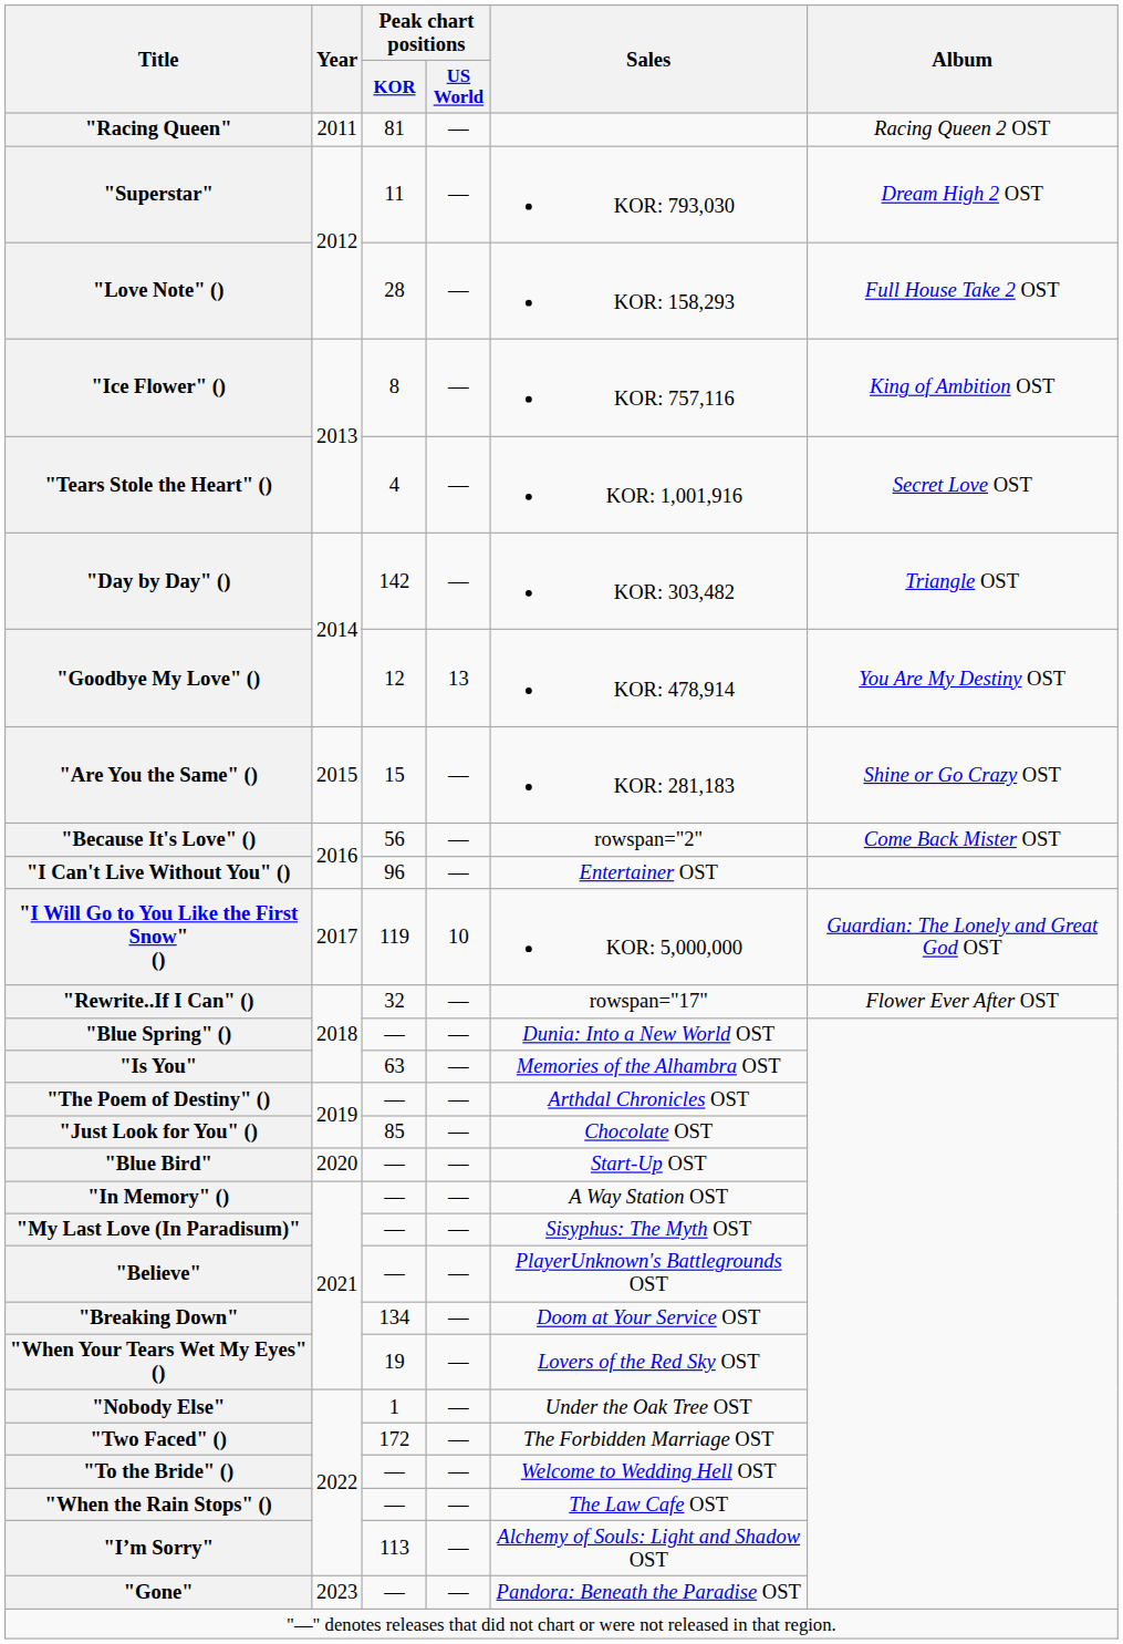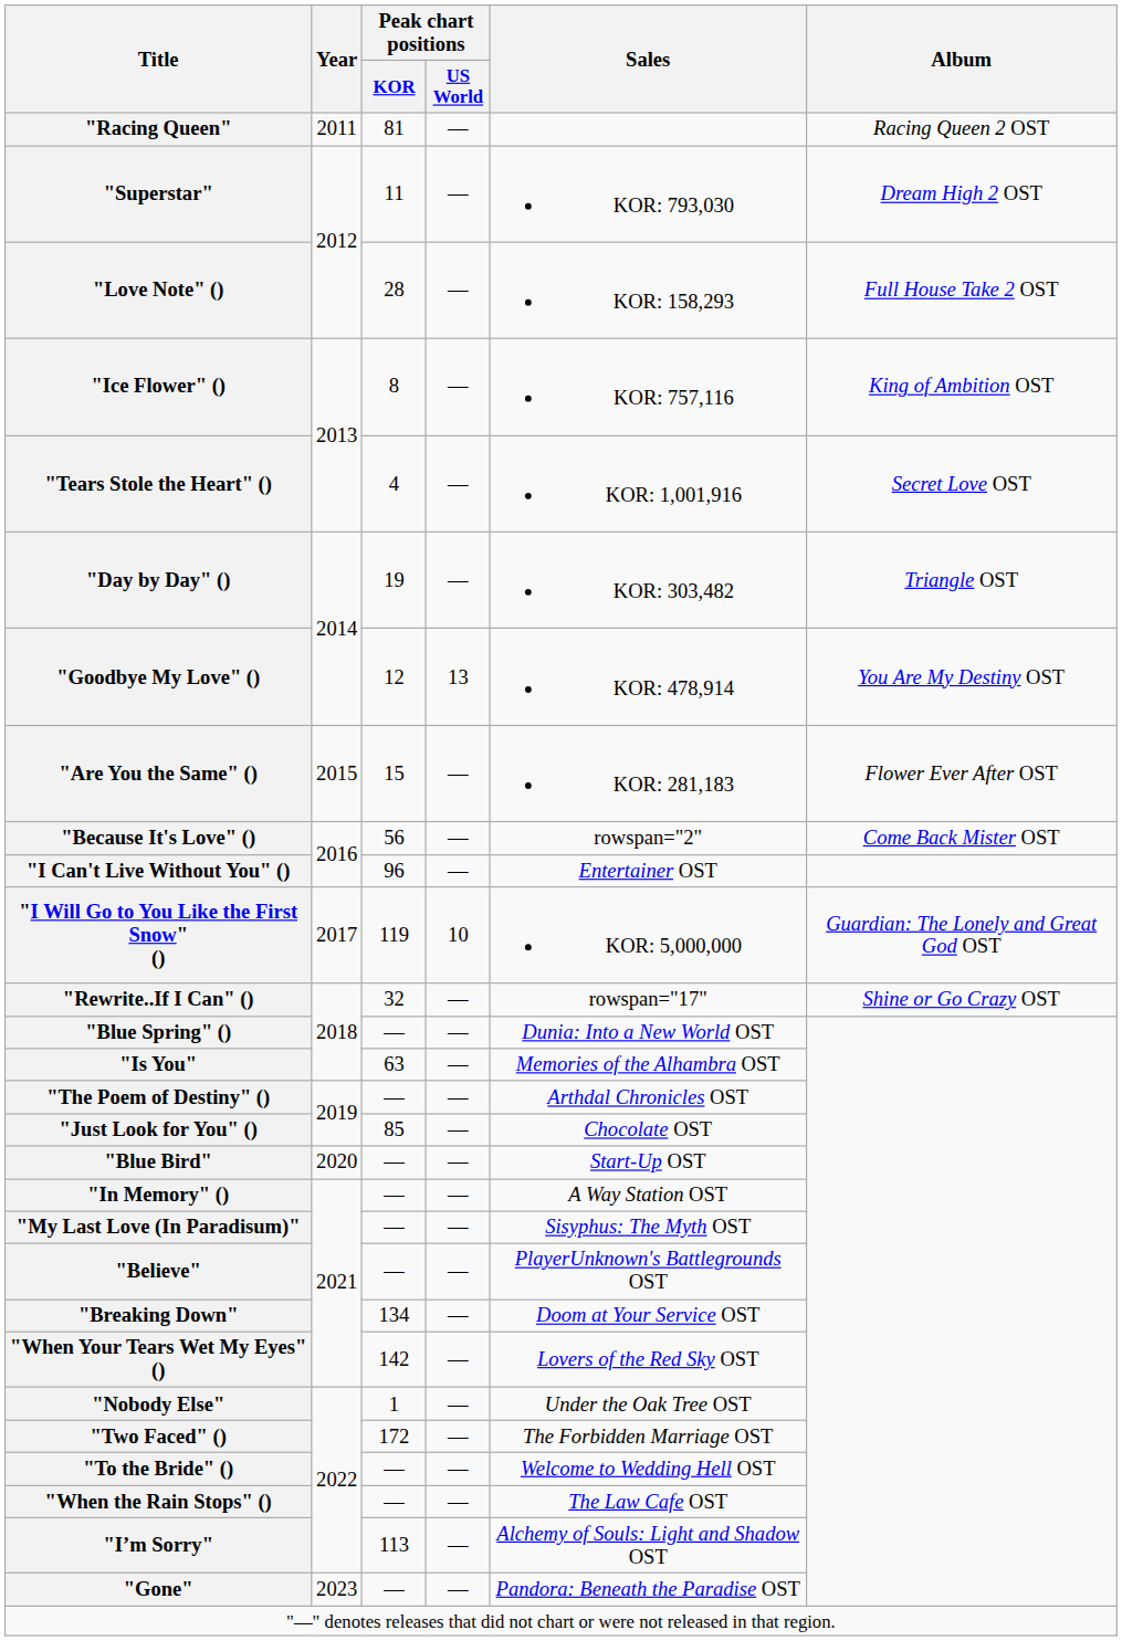"Day by Day" () | Peak chart positions / KOR: 142 -> 19
"Are You the Same" () | Album: Shine or Go Crazy OST -> Flower Ever After OST
"Rewrite..If I Can" () | Album: Flower Ever After OST -> Shine or Go Crazy OST
"When Your Tears Wet My Eyes" () | Peak chart positions / KOR: 19 -> 142
